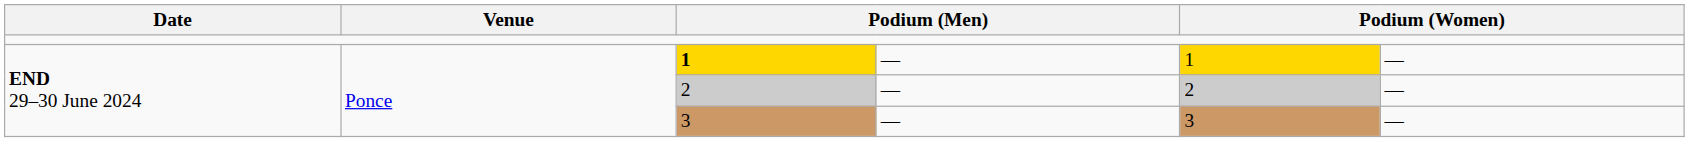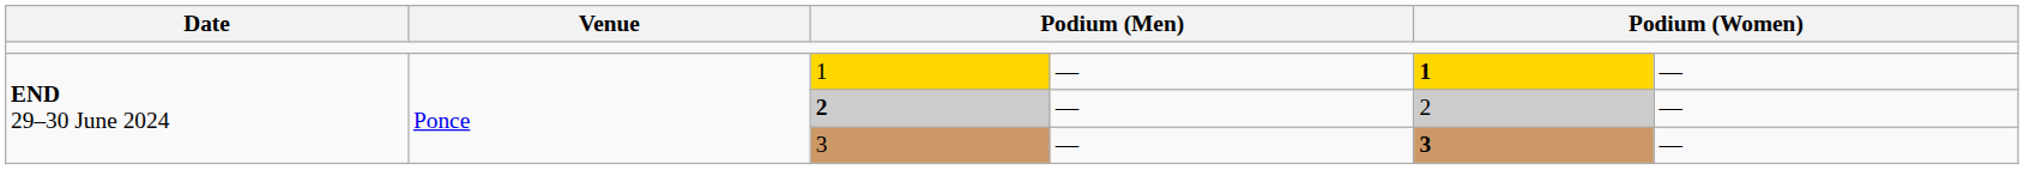row 3 | column 3: bold -> normal
row 3 | column 5: normal -> bold
row 4 | column 3: normal -> bold
row 5 | column 5: normal -> bold
